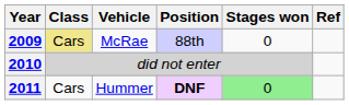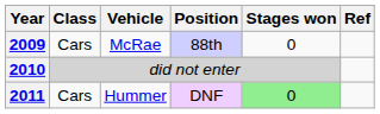2009 | Class: khaki background -> no background
2011 | Position: bold -> normal
